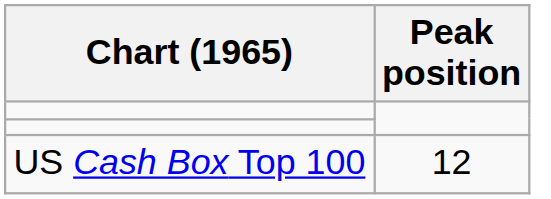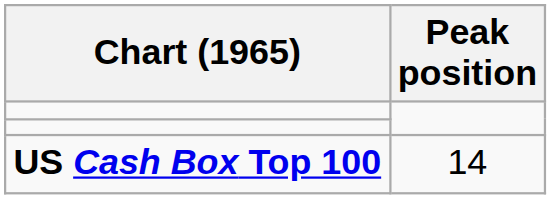row 4 | Chart (1965): normal -> bold
row 4 | Peak position: 12 -> 14
